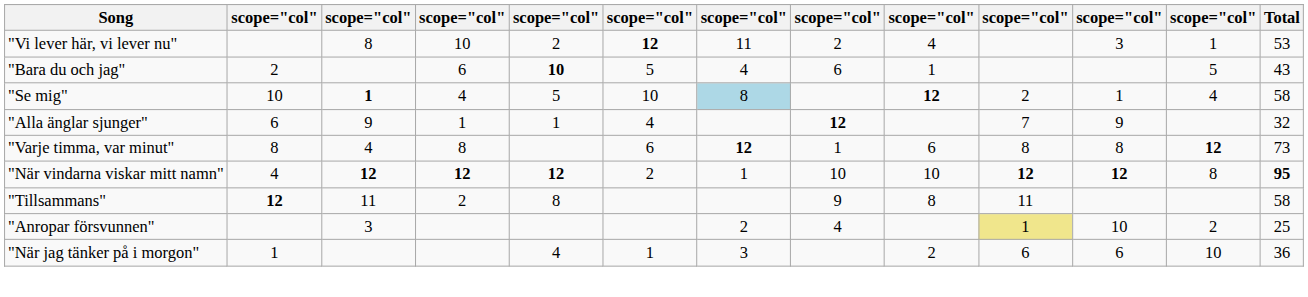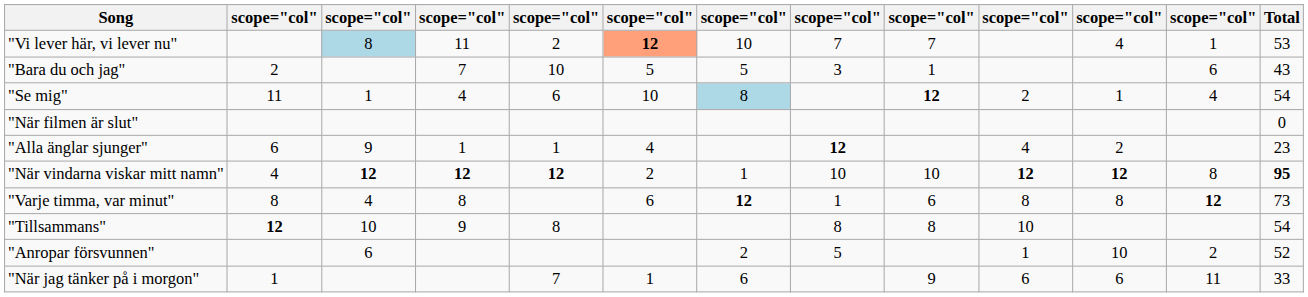"Vi lever här, vi lever nu" | column 3: no background -> lightblue background
"Vi lever här, vi lever nu" | column 4: 10 -> 11
"Vi lever här, vi lever nu" | column 6: no background -> lightsalmon background
"Vi lever här, vi lever nu" | column 7: 11 -> 10
"Vi lever här, vi lever nu" | column 8: 2 -> 7
"Vi lever här, vi lever nu" | column 9: 4 -> 7
"Vi lever här, vi lever nu" | column 11: 3 -> 4
"Bara du och jag" | column 4: 6 -> 7
"Bara du och jag" | column 5: bold -> normal
"Bara du och jag" | column 7: 4 -> 5
"Bara du och jag" | column 8: 6 -> 3
"Bara du och jag" | column 12: 5 -> 6
"Se mig" | column 2: 10 -> 11
"Se mig" | column 3: bold -> normal
"Se mig" | column 5: 5 -> 6
"Se mig" | Total: 58 -> 54
+ row: "När filmen är slut" | 0
"Alla änglar sjunger" | column 10: 7 -> 4
"Alla änglar sjunger" | column 11: 9 -> 2
"Alla änglar sjunger" | Total: 32 -> 23
rows swapped: "När vindarna viskar mitt namn" <-> "Varje timma, var minut"
"Tillsammans" | column 3: 11 -> 10
"Tillsammans" | column 4: 2 -> 9
"Tillsammans" | column 8: 9 -> 8
"Tillsammans" | column 10: 11 -> 10
"Tillsammans" | Total: 58 -> 54
"Anropar försvunnen" | column 3: 3 -> 6
"Anropar försvunnen" | column 8: 4 -> 5
"Anropar försvunnen" | column 10: khaki background -> no background
"Anropar försvunnen" | Total: 25 -> 52
"När jag tänker på i morgon" | column 5: 4 -> 7
"När jag tänker på i morgon" | column 7: 3 -> 6
"När jag tänker på i morgon" | column 9: 2 -> 9
"När jag tänker på i morgon" | column 12: 10 -> 11
"När jag tänker på i morgon" | Total: 36 -> 33
